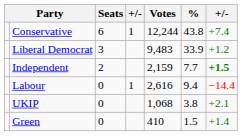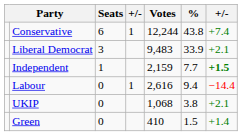Liberal Democrat | column 7: +1.2 -> +2.1
Independent | Seats: 2 -> 1
